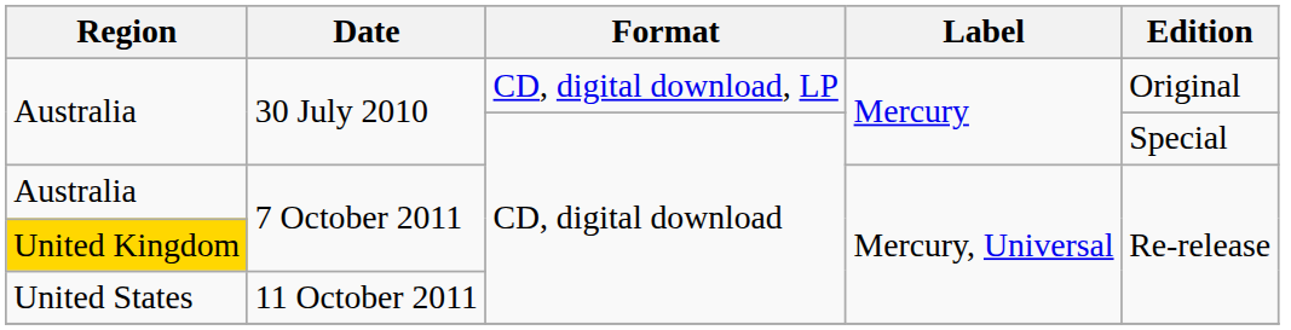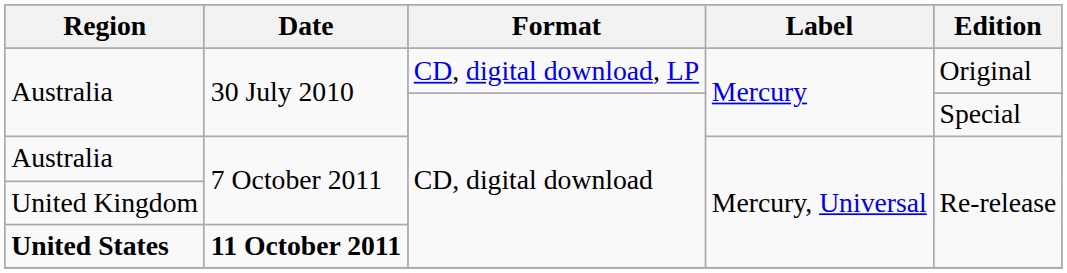United Kingdom | Region: gold background -> no background
United States | Region: normal -> bold
United States | Date: normal -> bold
